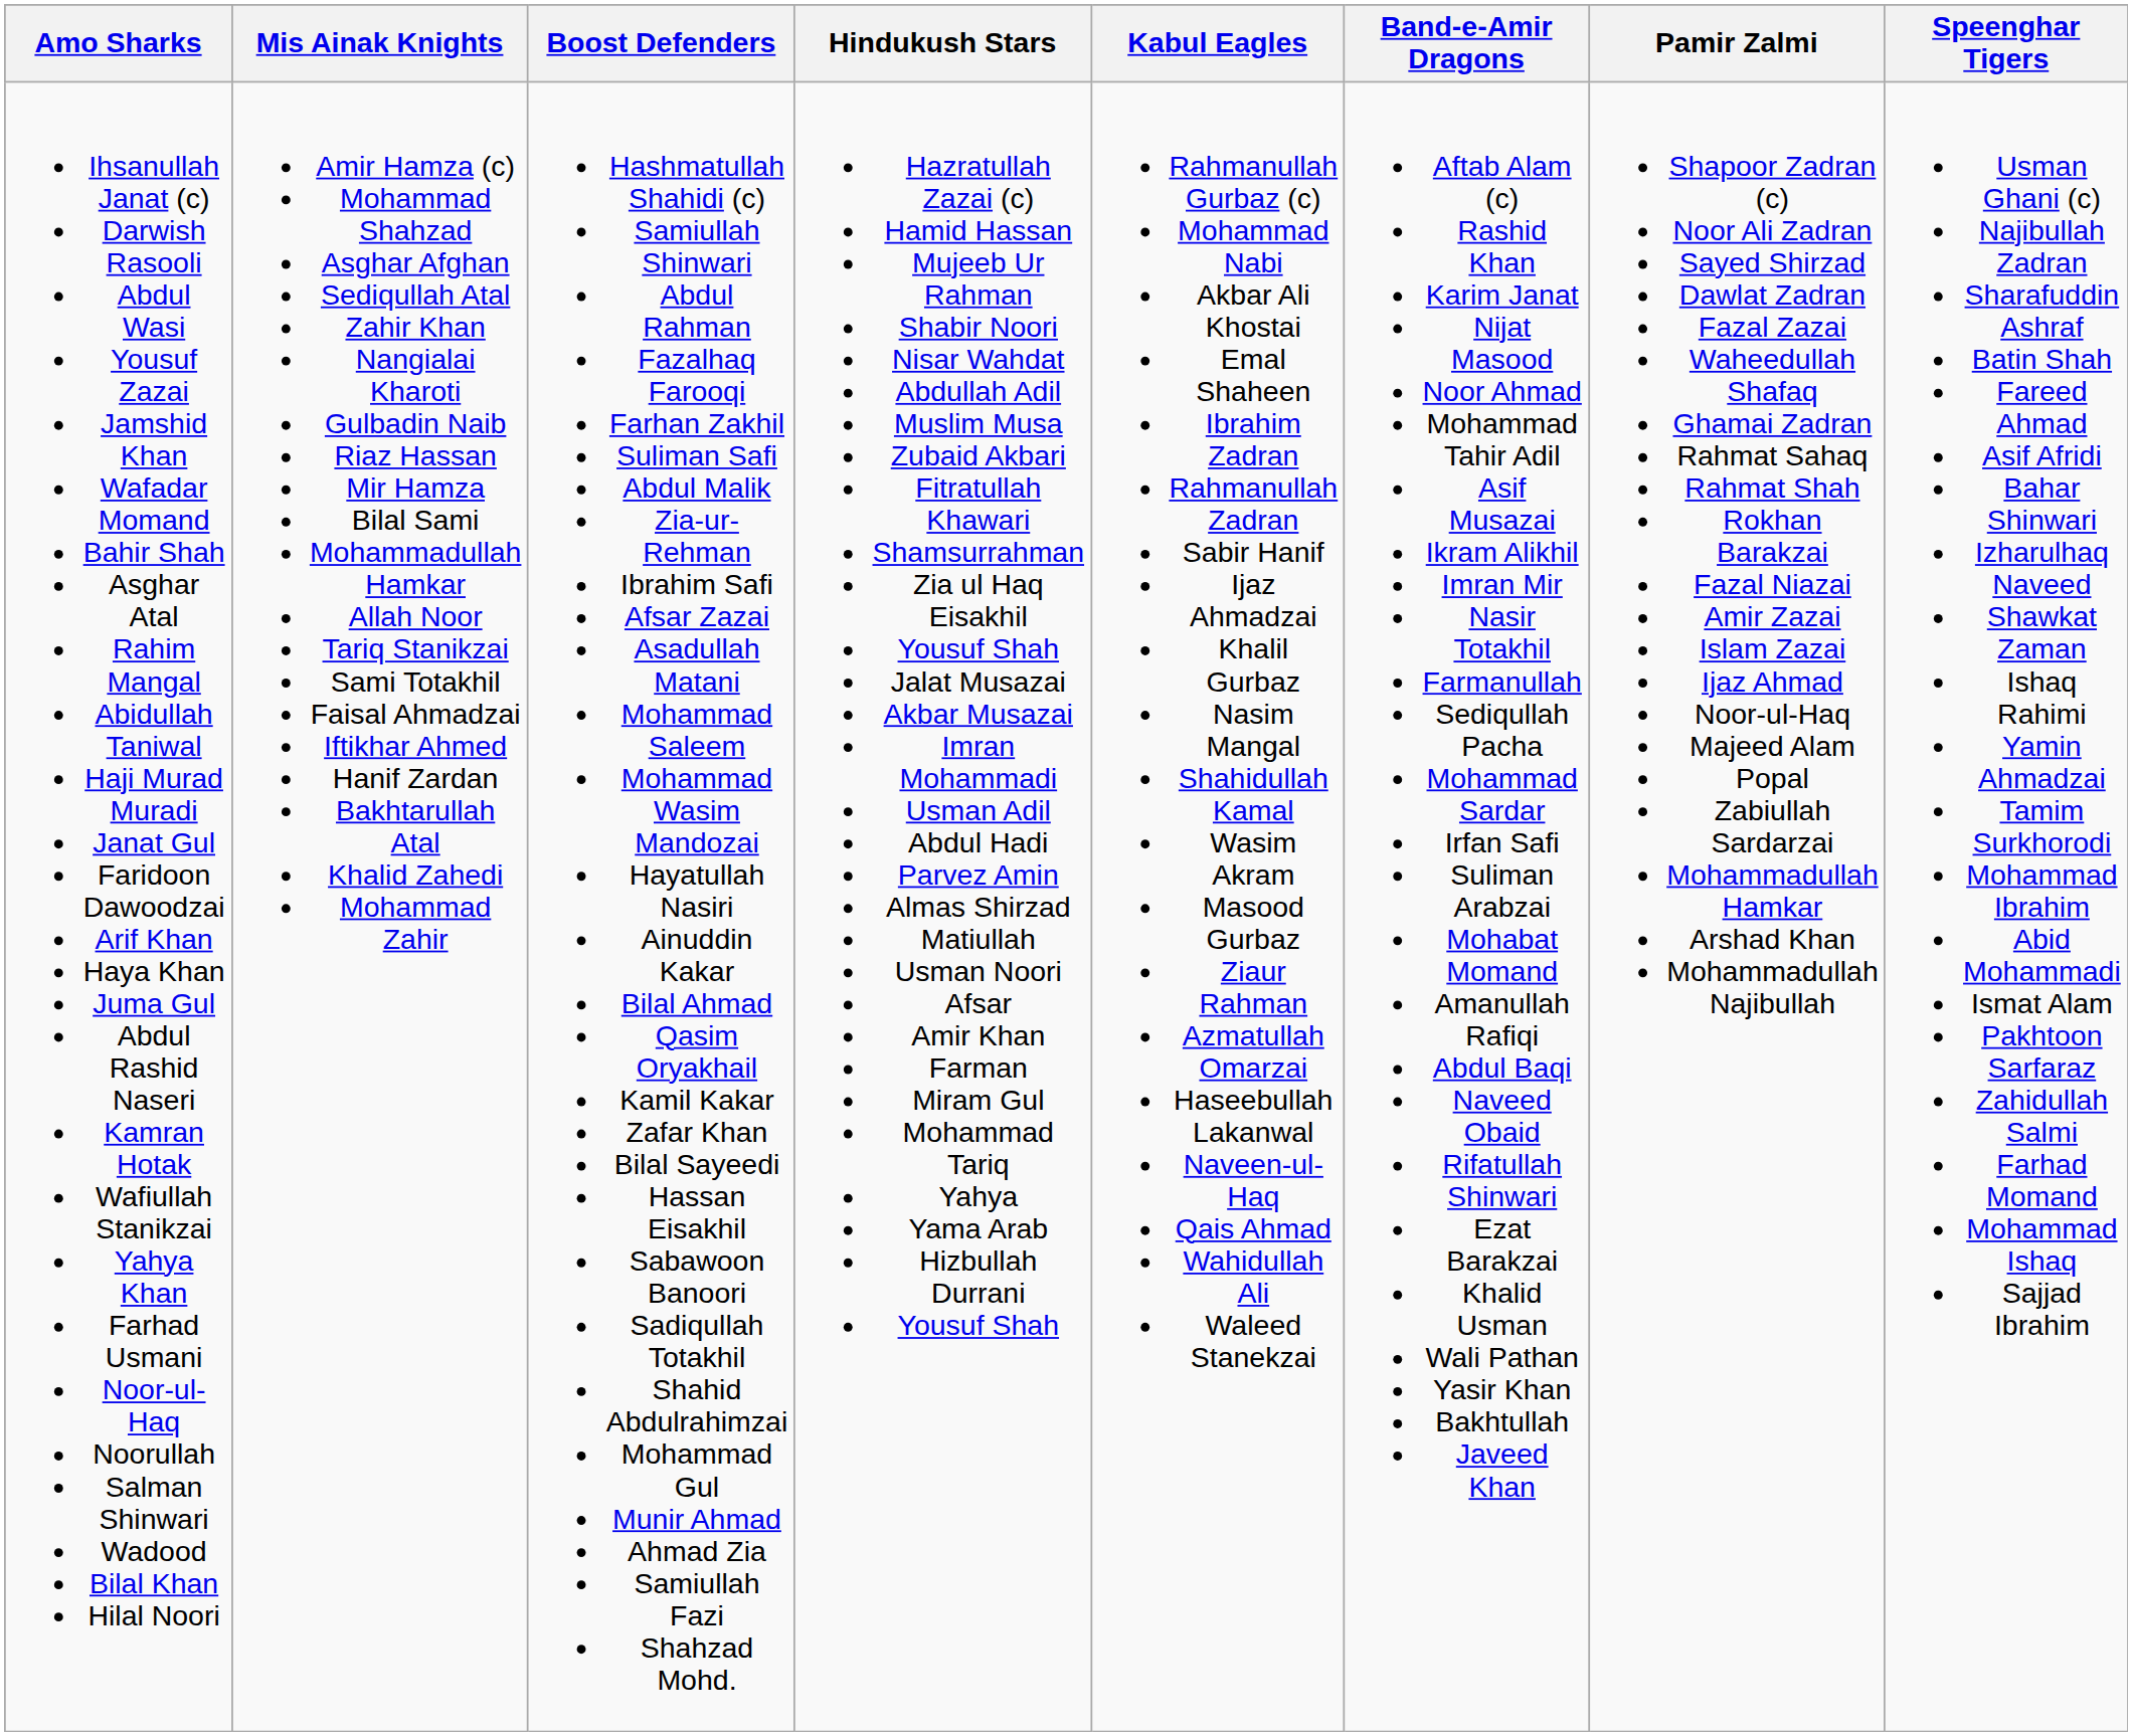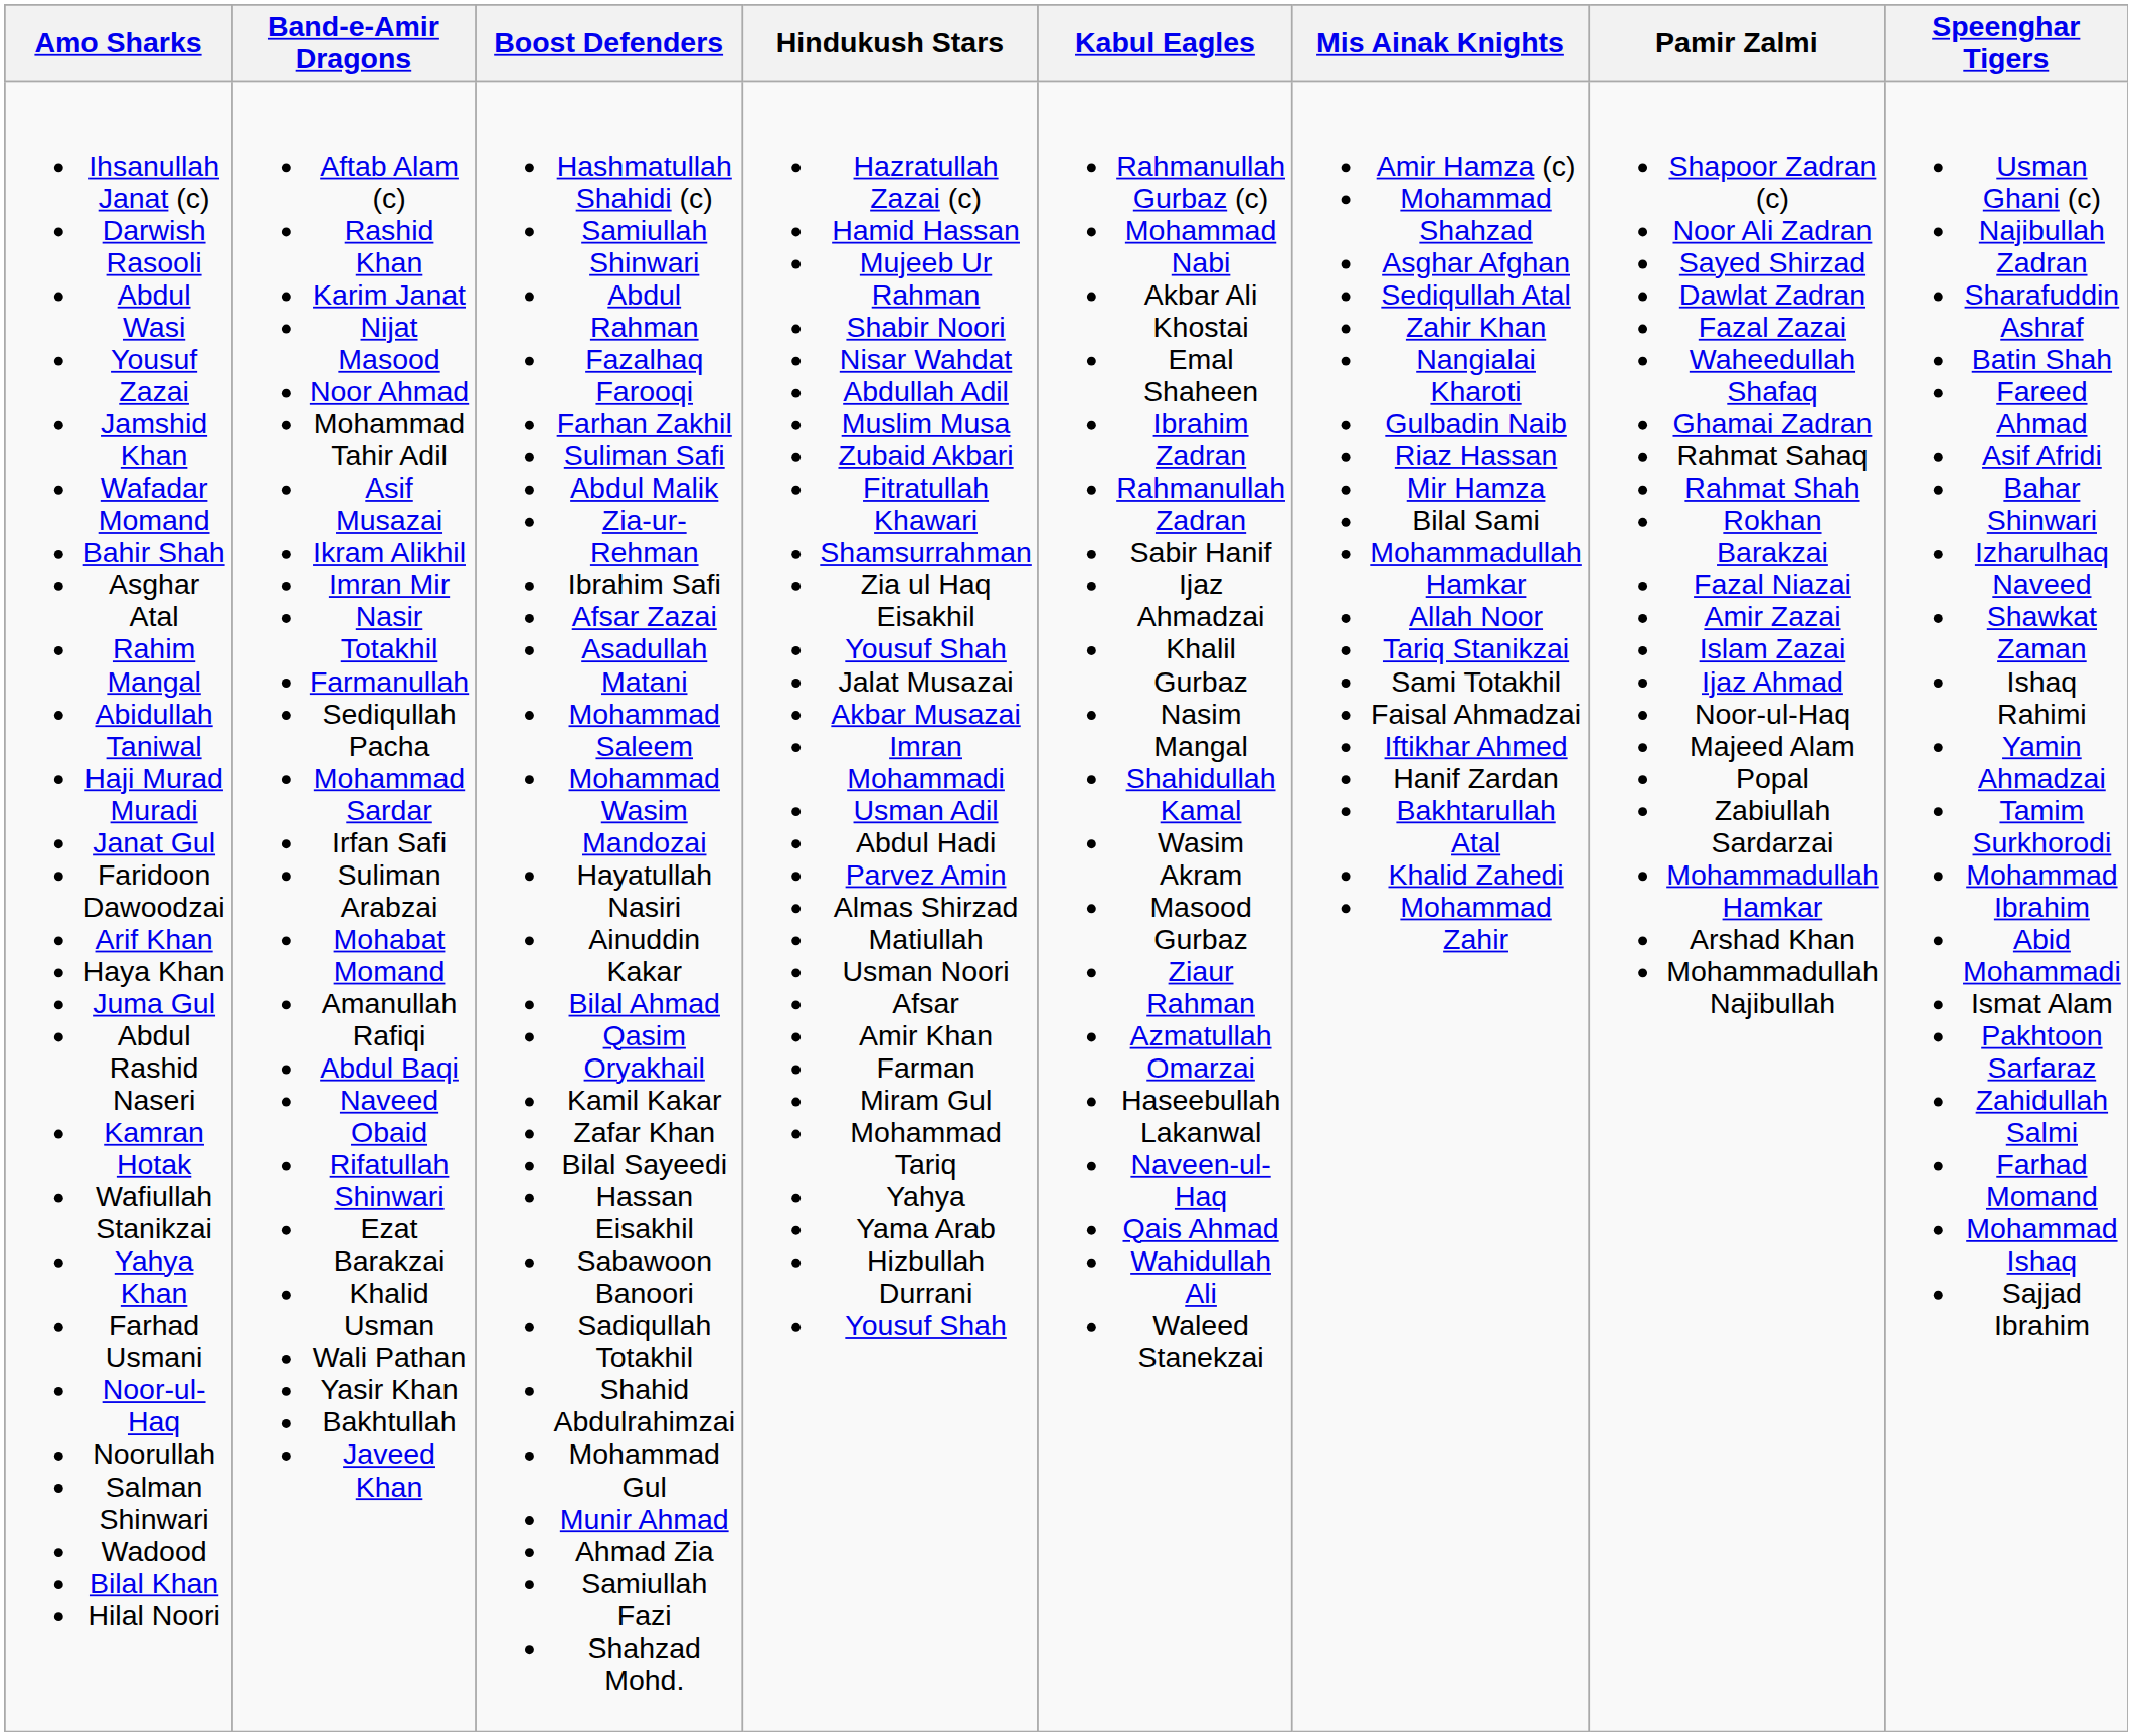columns swapped: Band-e-Amir Dragons <-> Mis Ainak Knights
